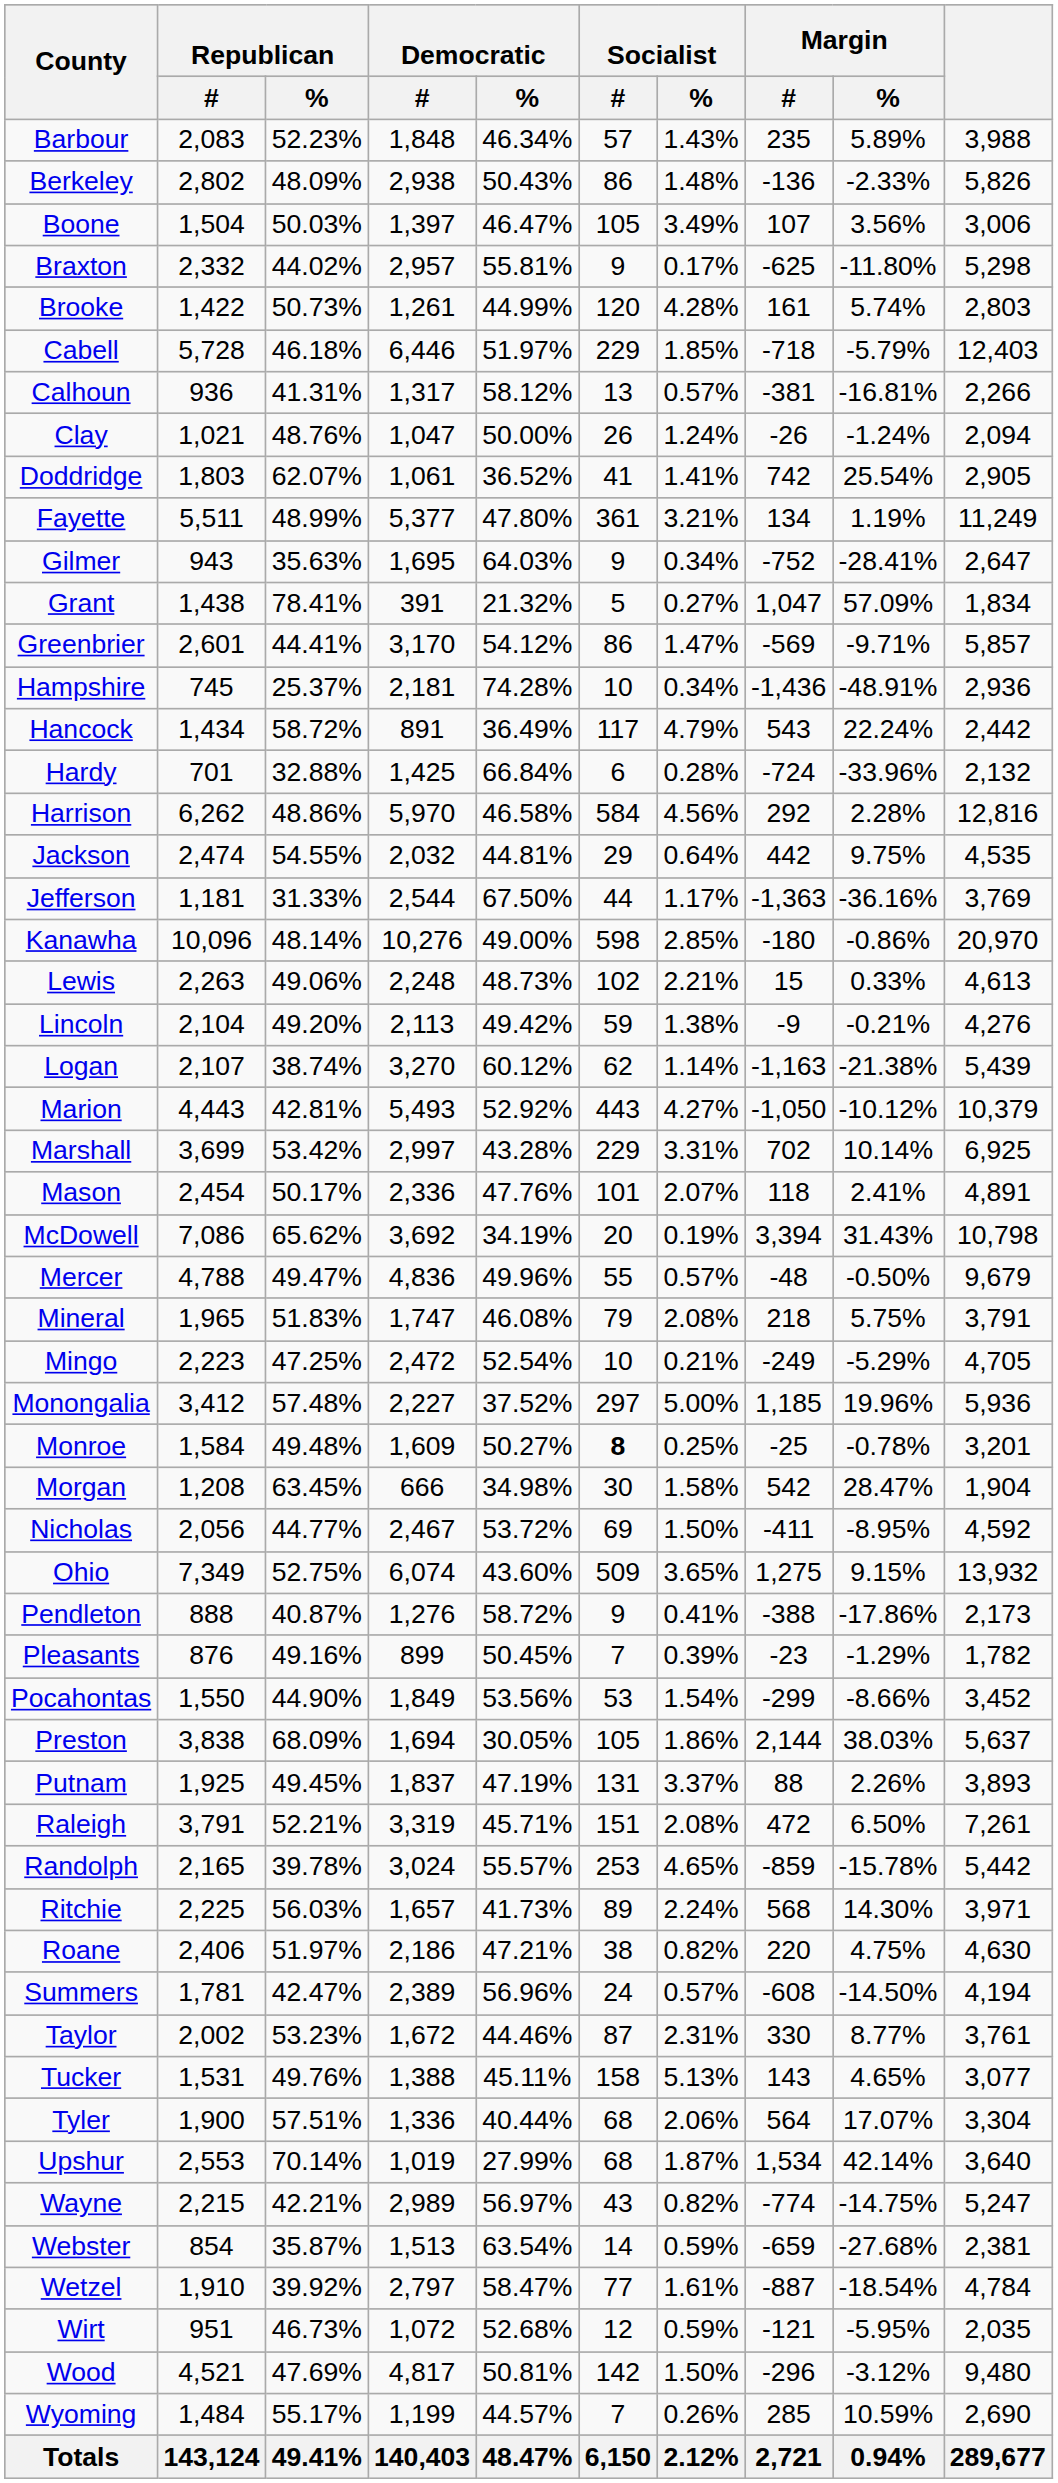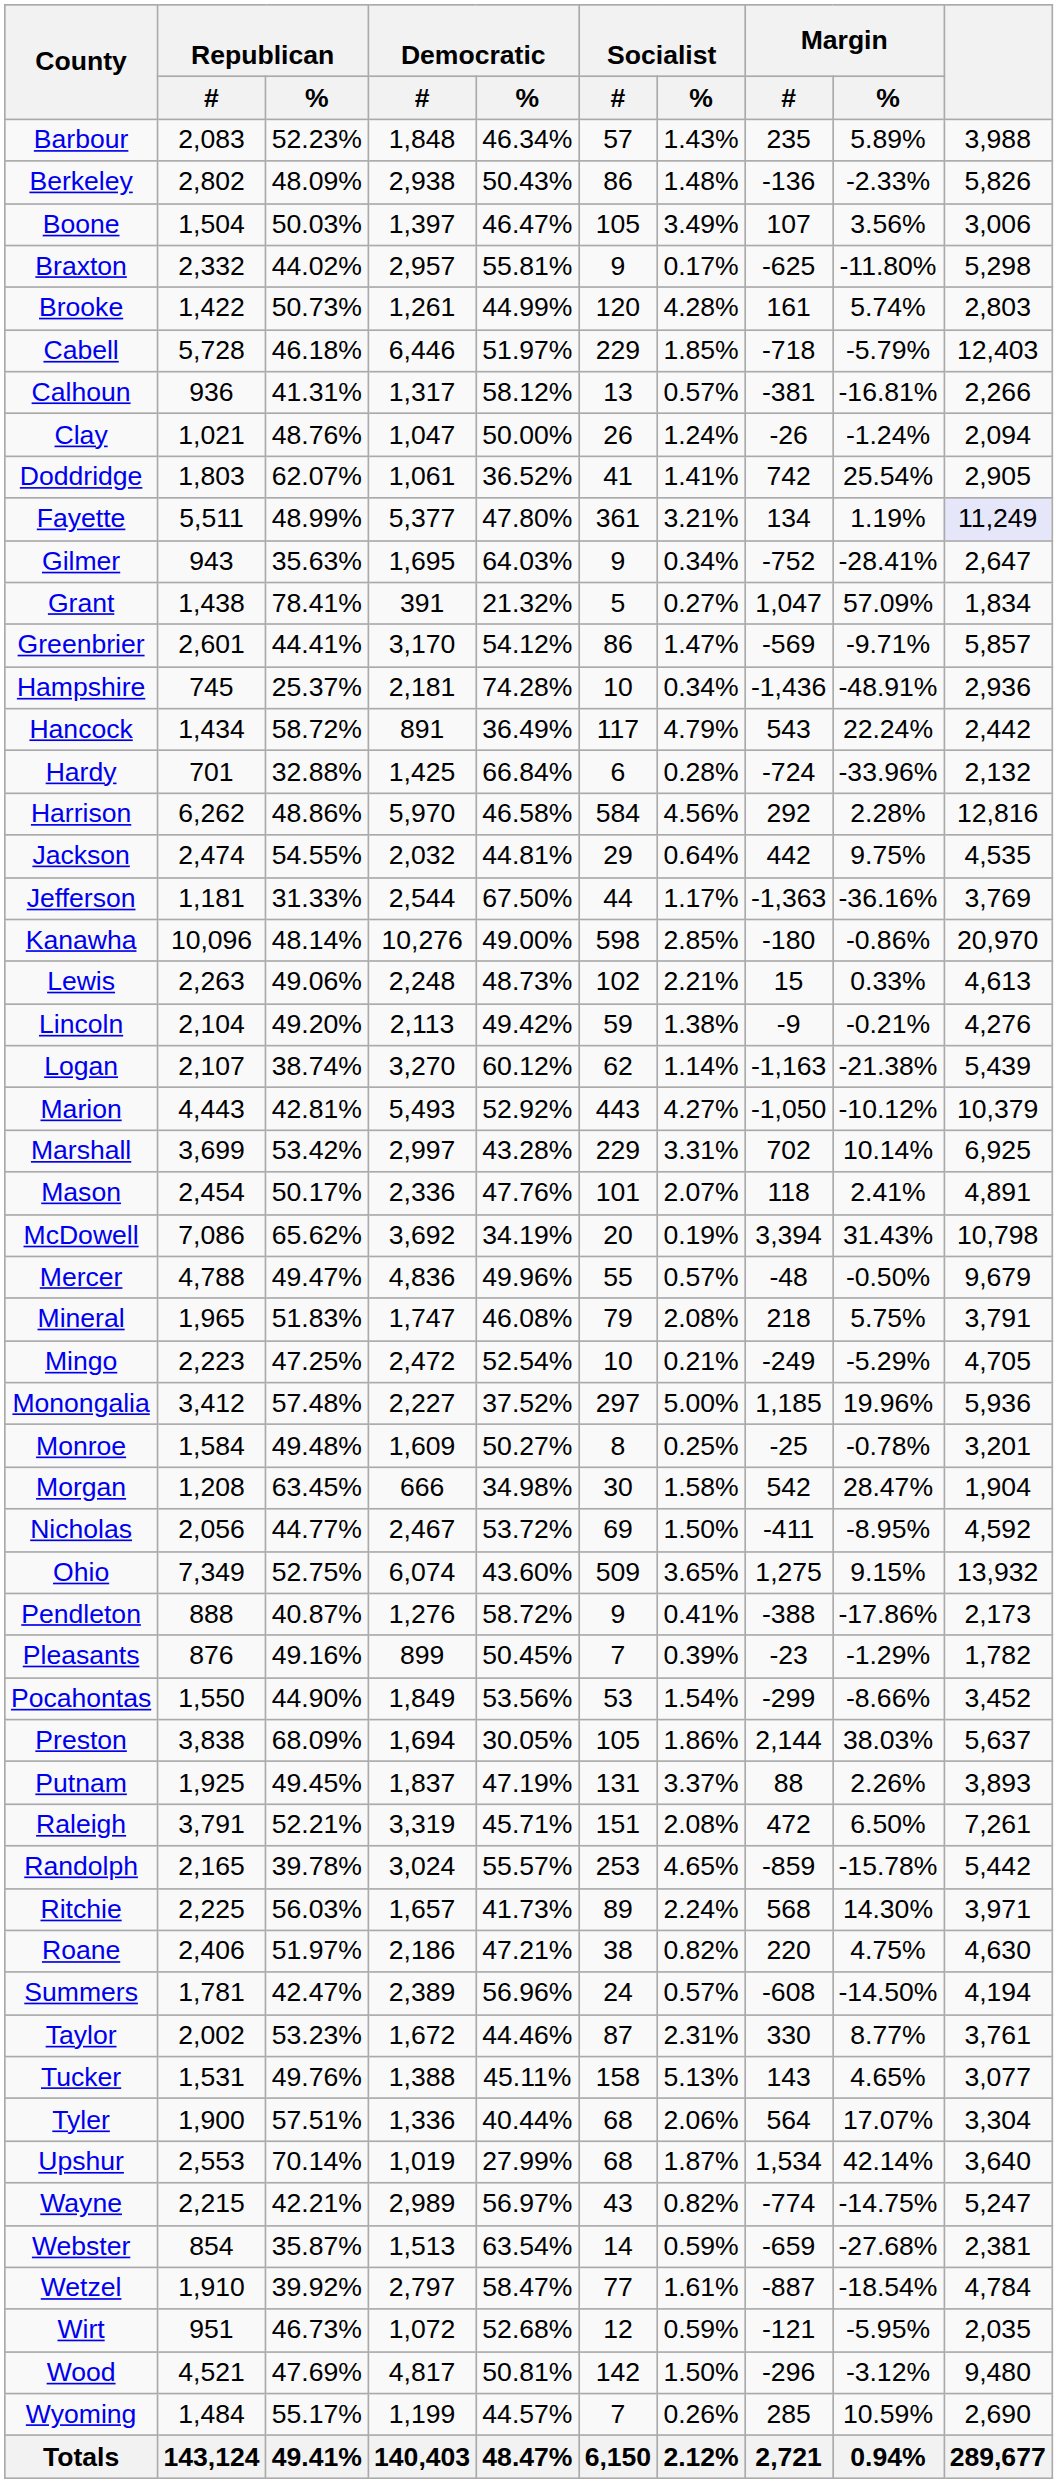Fayette | column 10: no background -> lavender background
Monroe | Socialist / #: bold -> normal
